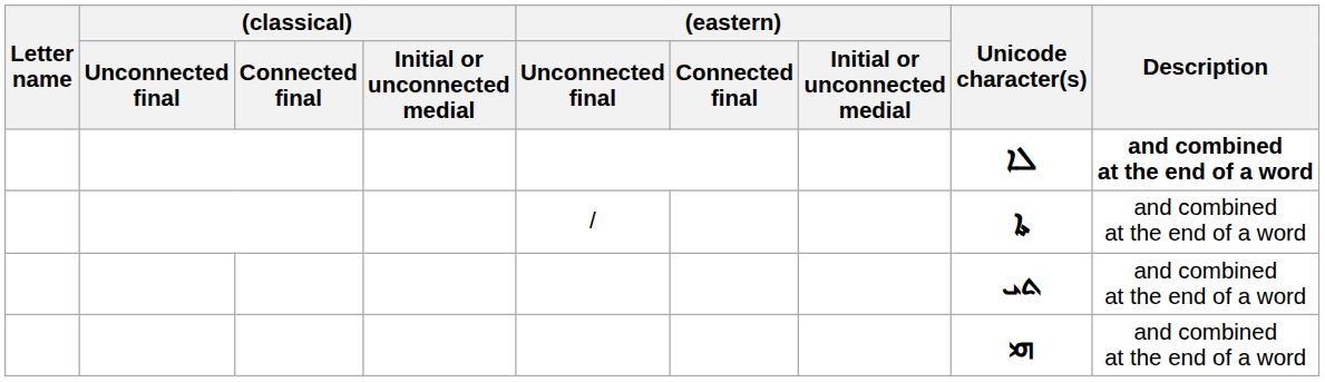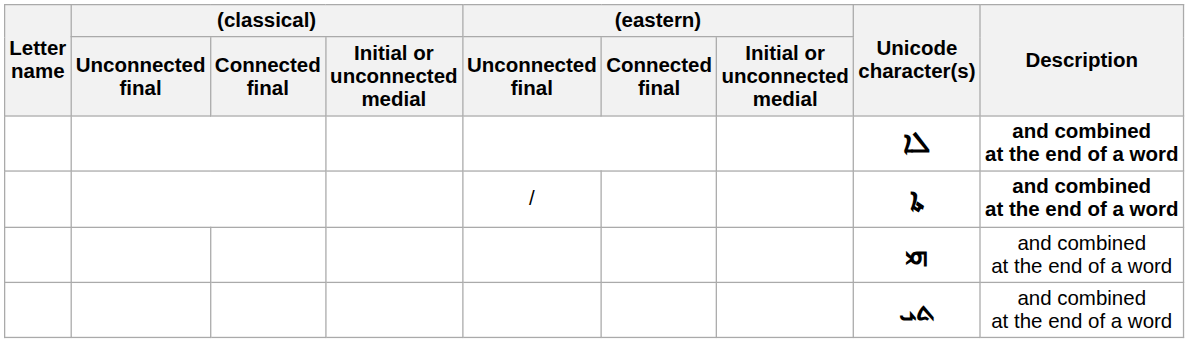row 4 | Description: normal -> bold
row 5 | Unicode character(s): ܬܝ -> ܗܝ
row 6 | Unicode character(s): ܗܝ -> ܬܝ
